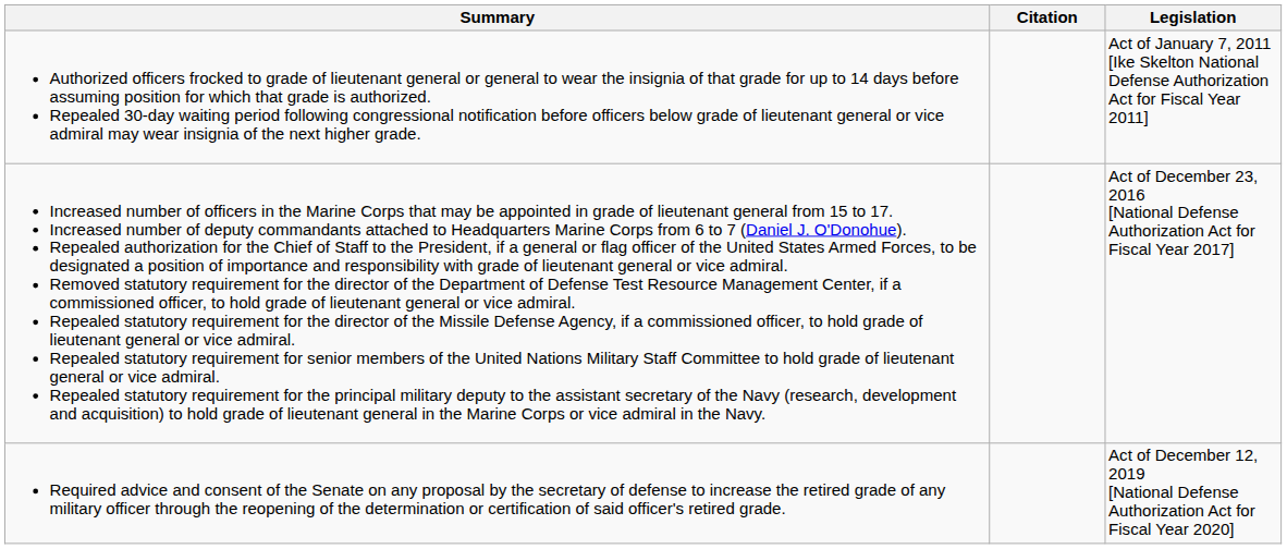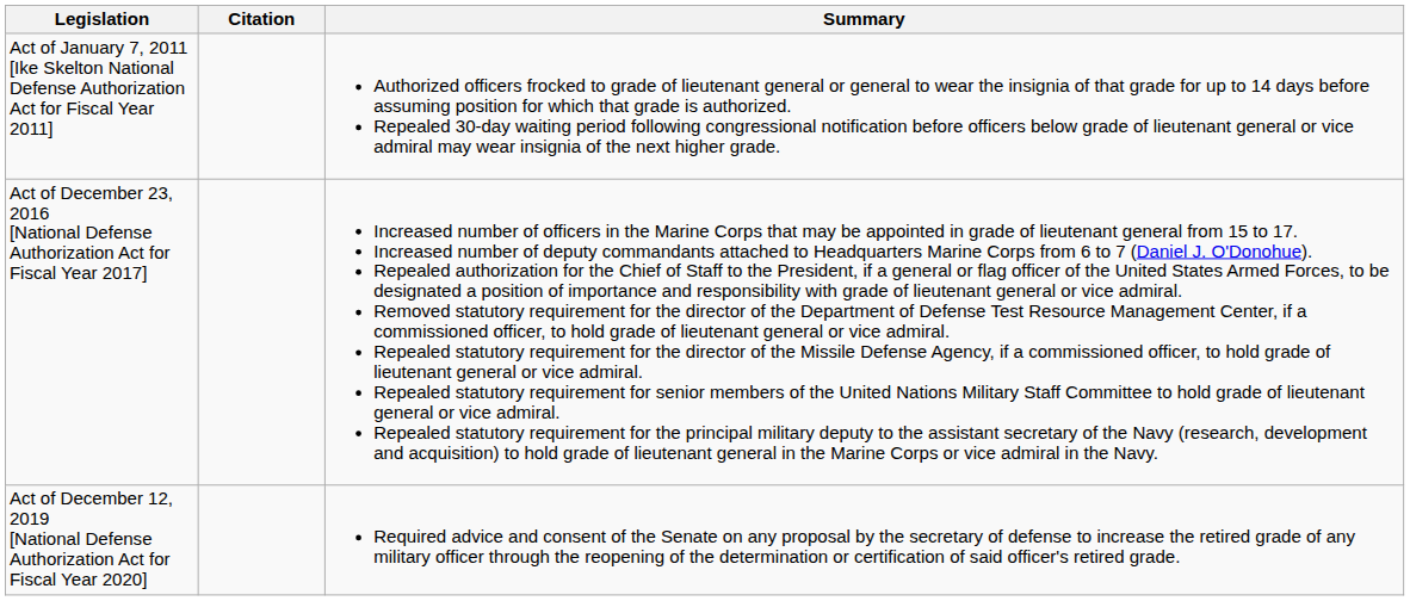columns swapped: Legislation <-> Summary
